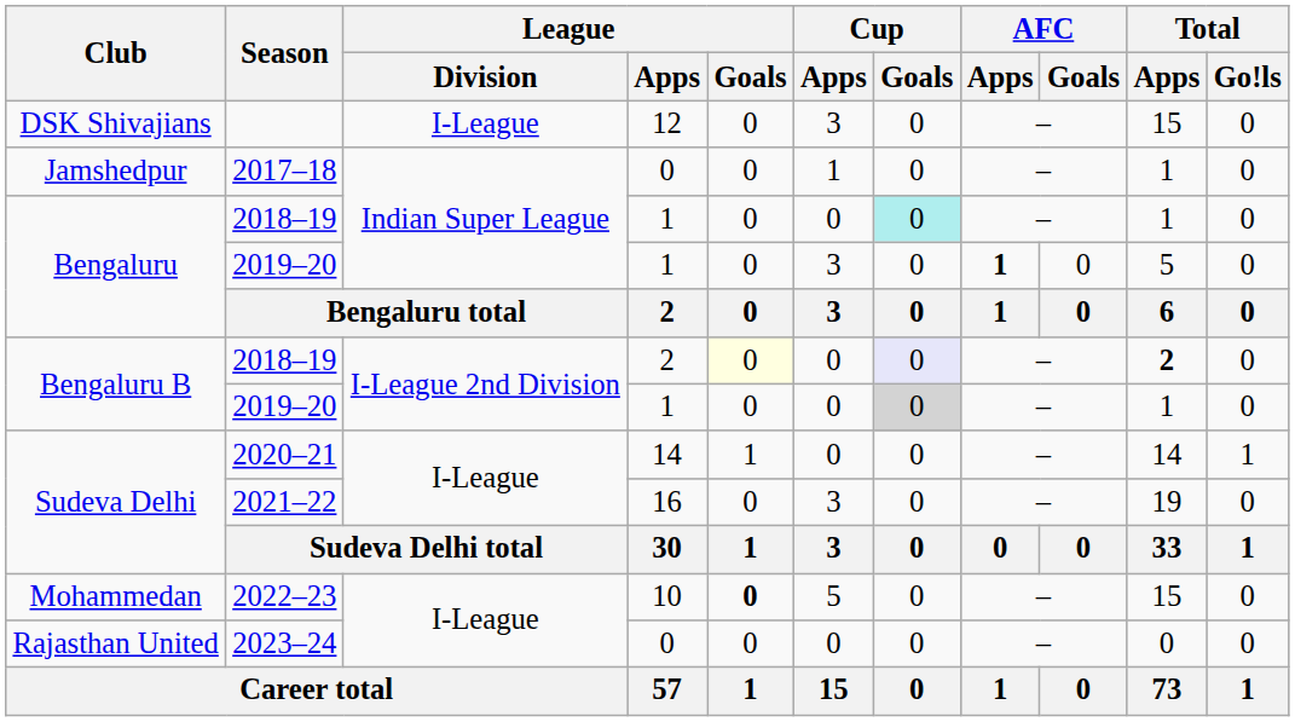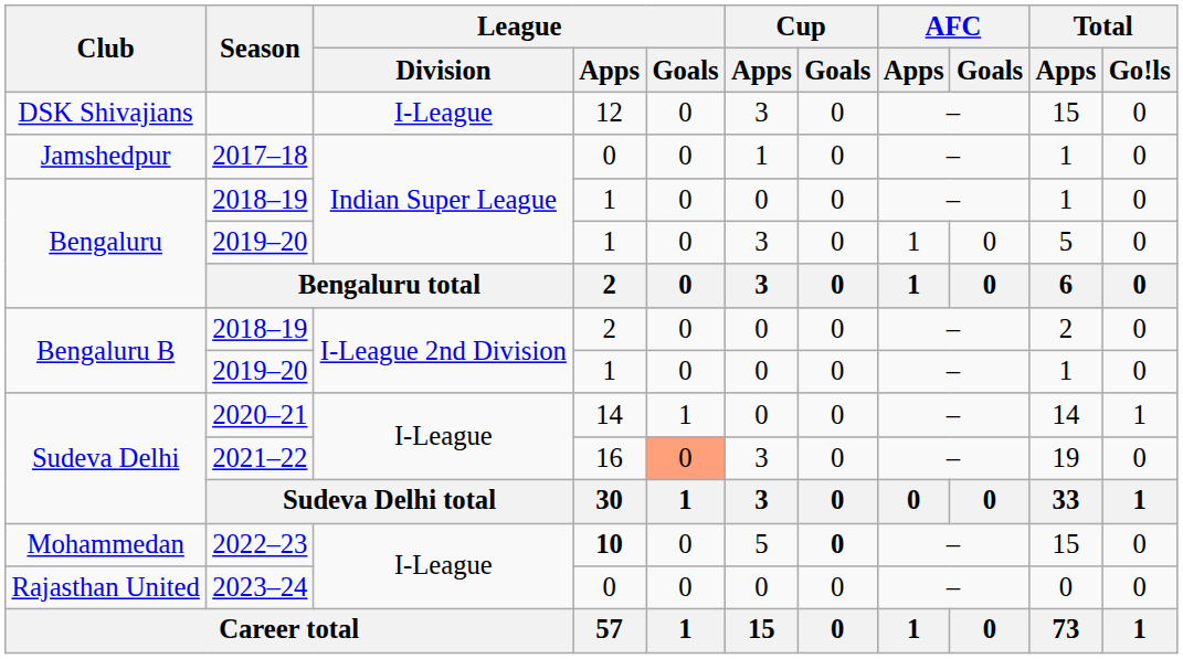Bengaluru / 2018–19 | Cup / Goals: paleturquoise background -> no background
Bengaluru / 2019–20 | AFC / Apps: bold -> normal
Bengaluru B / 2018–19 | League / Goals: lightyellow background -> no background
Bengaluru B / 2018–19 | Cup / Goals: lavender background -> no background
Bengaluru B / 2018–19 | Total / Apps: bold -> normal
Bengaluru B / 2019–20 | Cup / Goals: lightgrey background -> no background
2021–22 | League / Goals: no background -> lightsalmon background
2022–23 | League / Apps: normal -> bold
2022–23 | League / Goals: bold -> normal
2022–23 | Cup / Goals: normal -> bold
